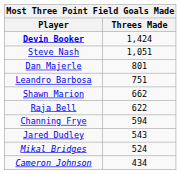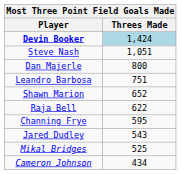Devin Booker | Threes Made: no background -> lightblue background
Dan Majerle | Threes Made: 801 -> 800
Shawn Marion | Threes Made: 662 -> 652
Channing Frye | Threes Made: 594 -> 595
Mikal Bridges | Threes Made: 524 -> 525
